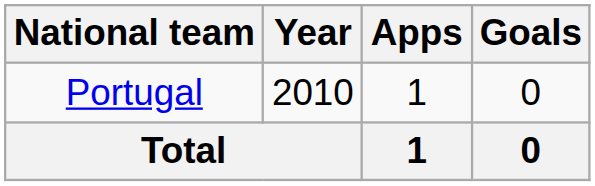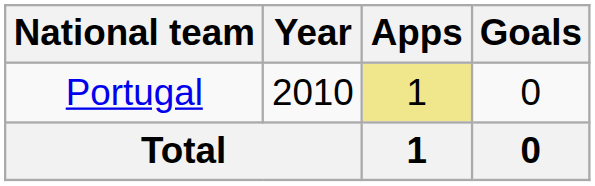Portugal | Apps: no background -> khaki background
